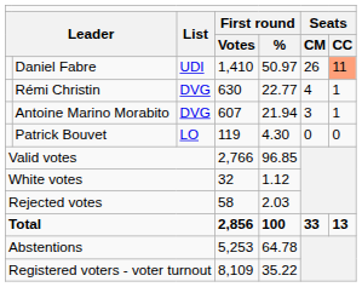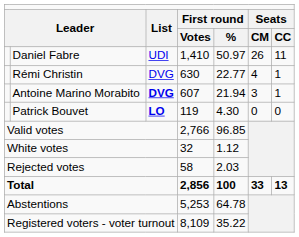Daniel Fabre | column 7: lightsalmon background -> no background
Antoine Marino Morabito | column 3: normal -> bold
Patrick Bouvet | column 3: normal -> bold
